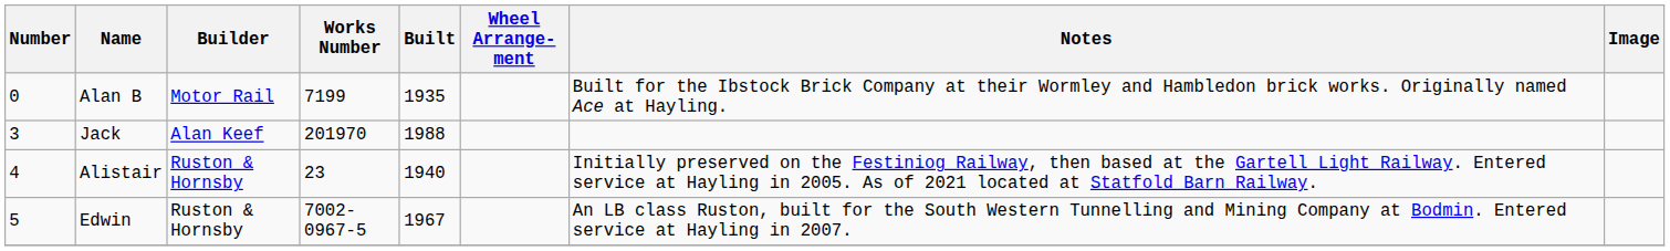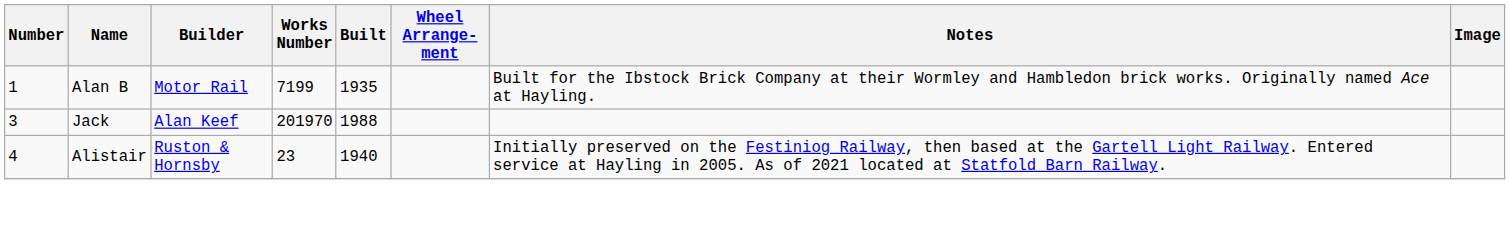Alan B | Number: 0 -> 1
- row: 5 | Edwin | Ruston & Hornsby | 7002-0967-5 | 1967 | An LB class Ruston, built for the South Western Tunnelling and Mining Company at Bodmin. Entered service at Hayling in 2007.
